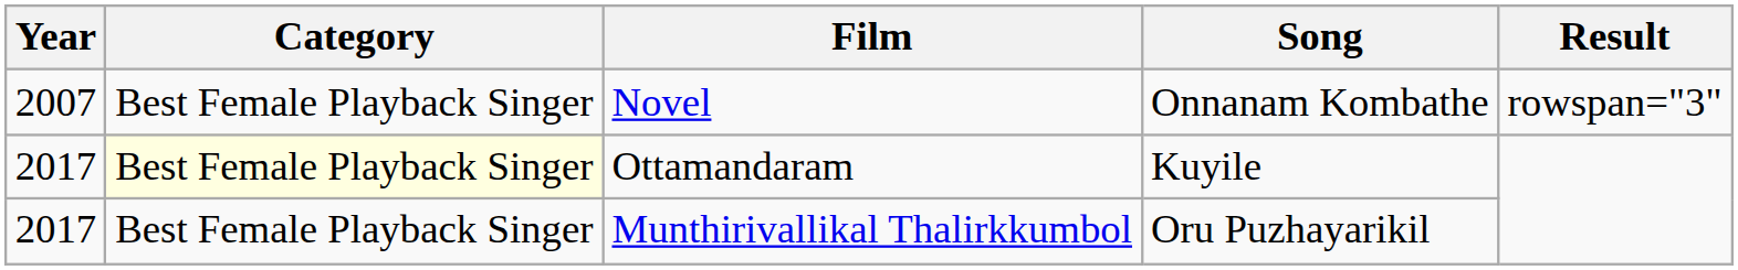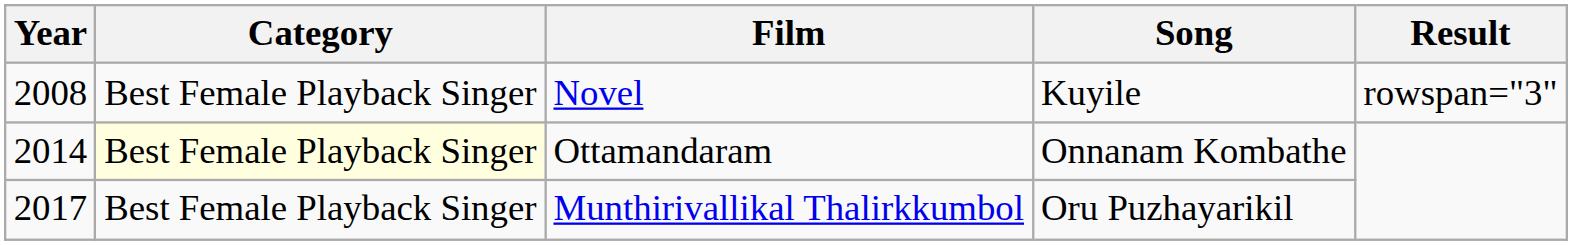Novel | Year: 2007 -> 2008
Novel | Song: Onnanam Kombathe -> Kuyile
Ottamandaram | Year: 2017 -> 2014
Ottamandaram | Song: Kuyile -> Onnanam Kombathe
